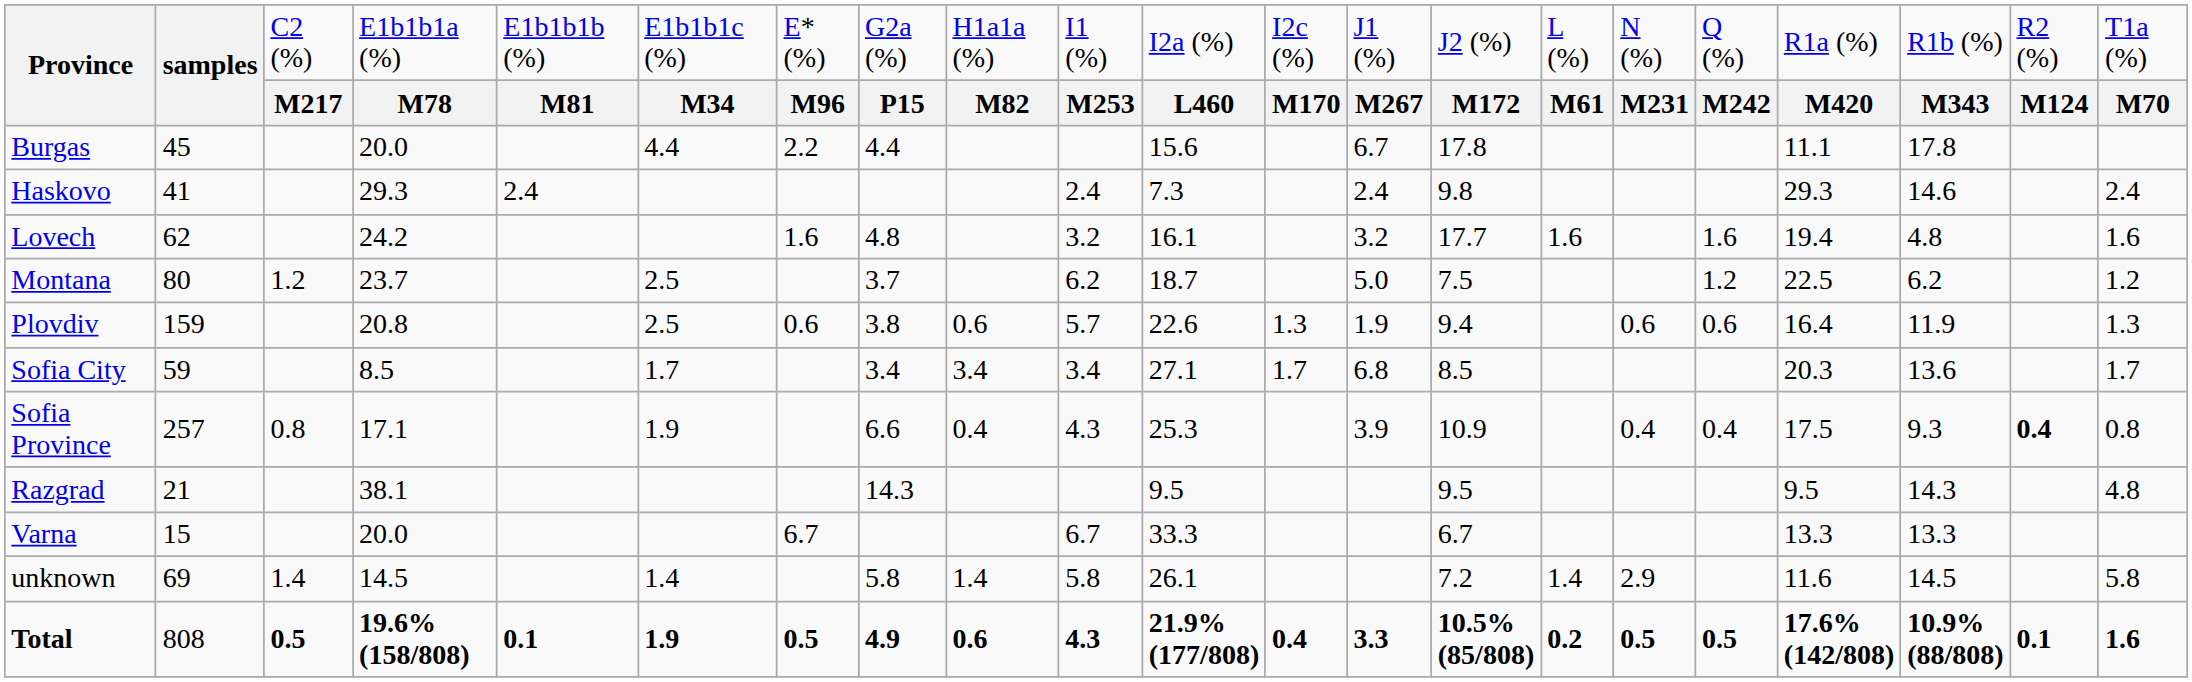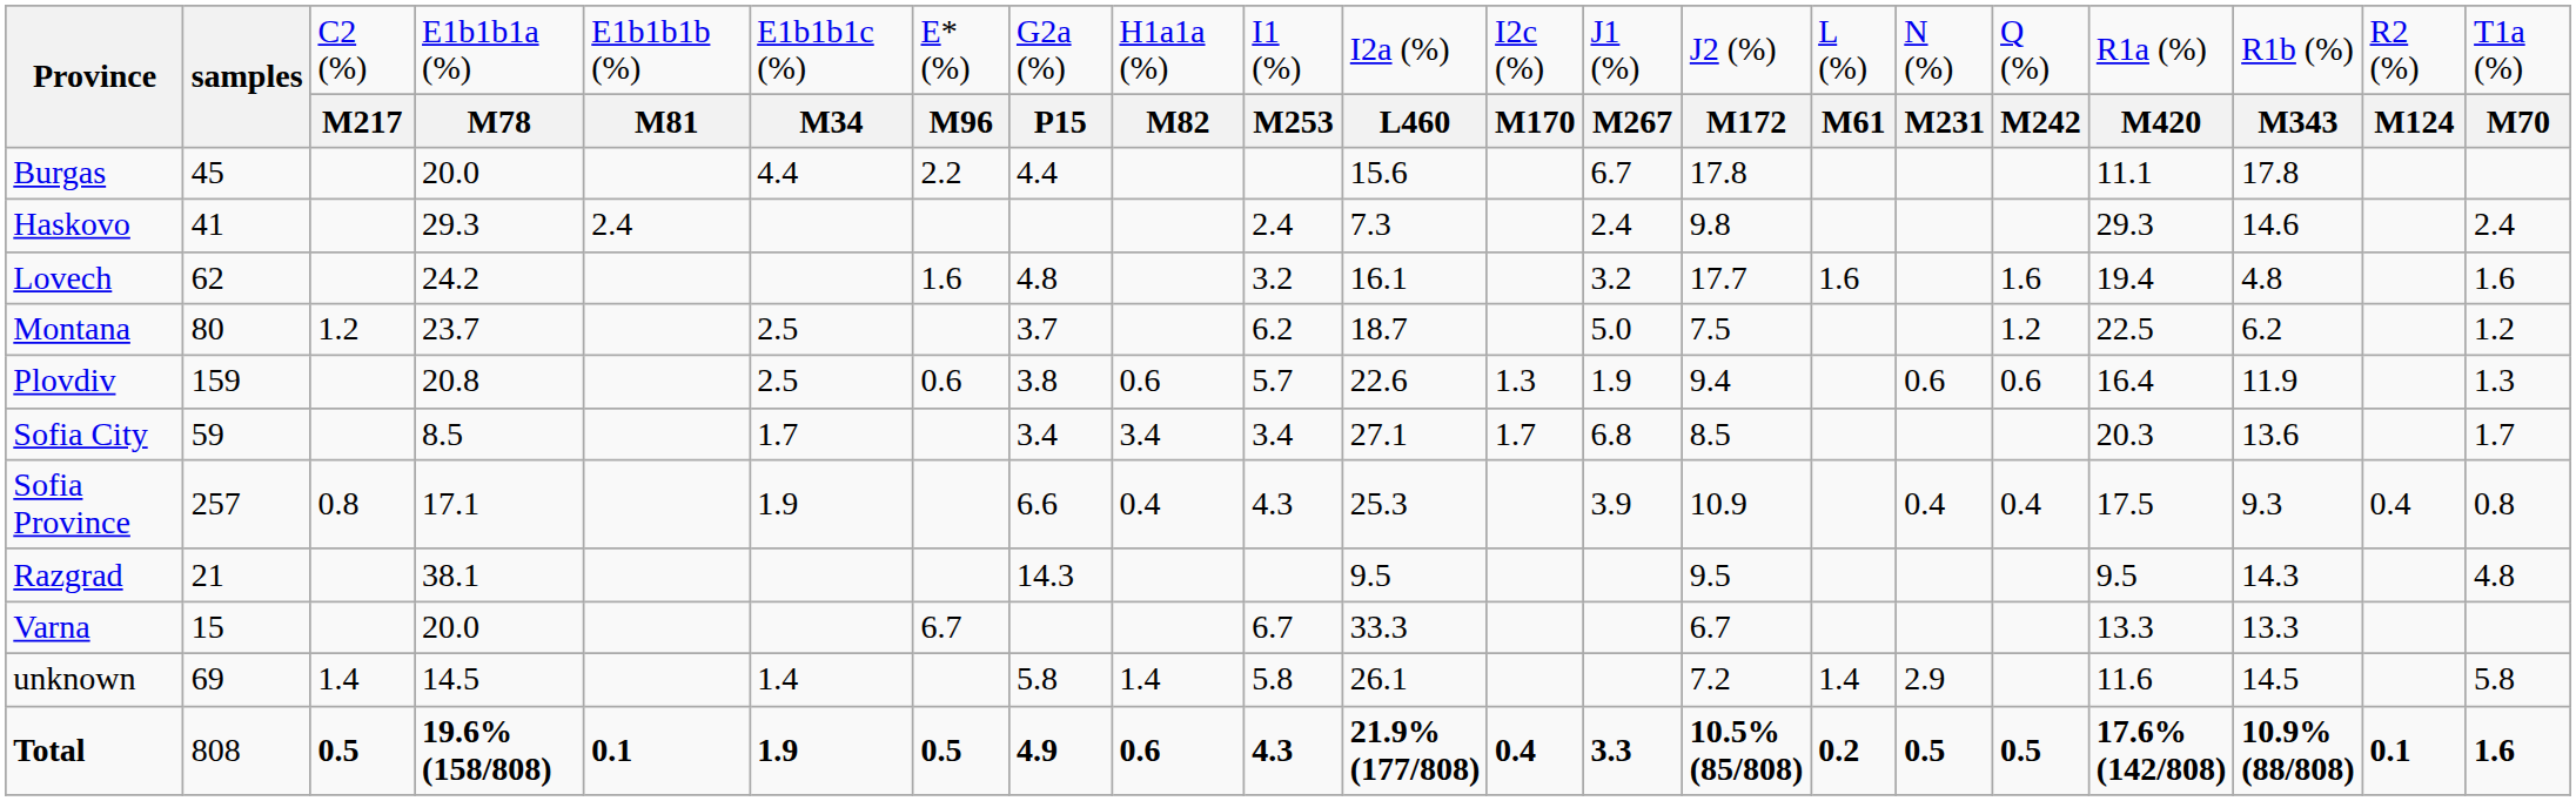Sofia Province | column 20: bold -> normal
